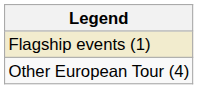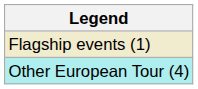row 3 | column 1: no background -> paleturquoise background
